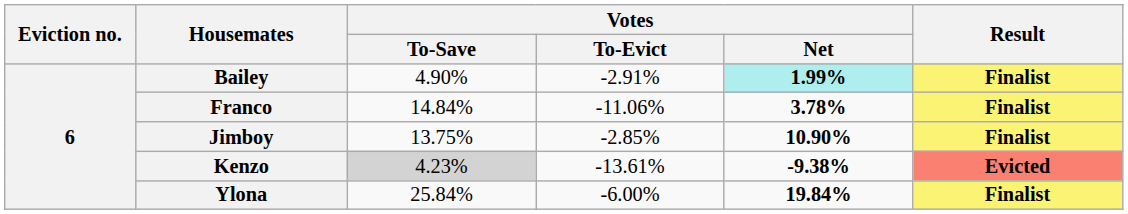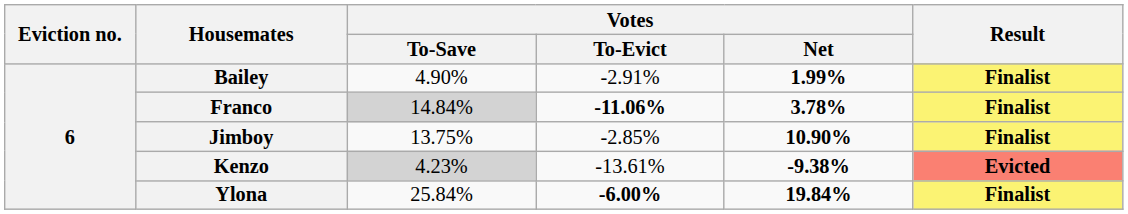Bailey | Votes / Net: paleturquoise background -> no background
Franco | Votes / To-Save: no background -> lightgrey background
Franco | Votes / To-Evict: normal -> bold
Ylona | Votes / To-Evict: normal -> bold
